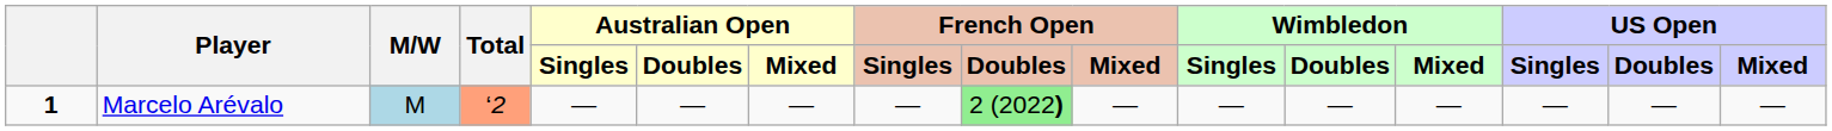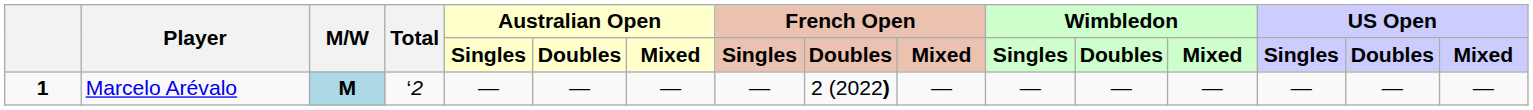Marcelo Arévalo | M/W: normal -> bold
Marcelo Arévalo | Total: lightsalmon background -> no background
Marcelo Arévalo | French Open / Doubles: lightgreen background -> no background
